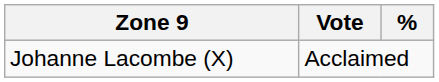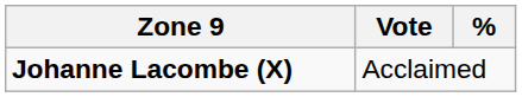Johanne Lacombe (X) | Zone 9: normal -> bold
